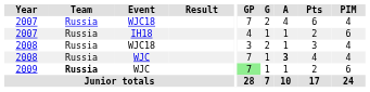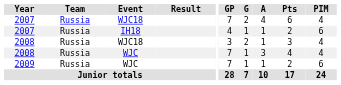2008 / WJC | A: bold -> normal
2009 | Team: bold -> normal
2009 | GP: lightgreen background -> no background
